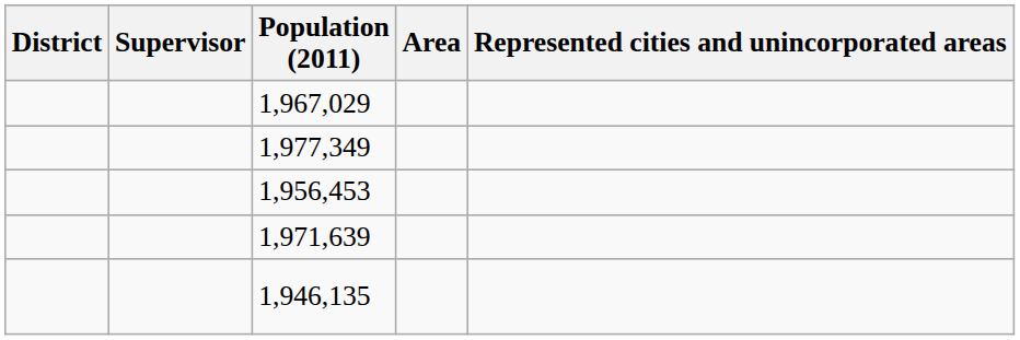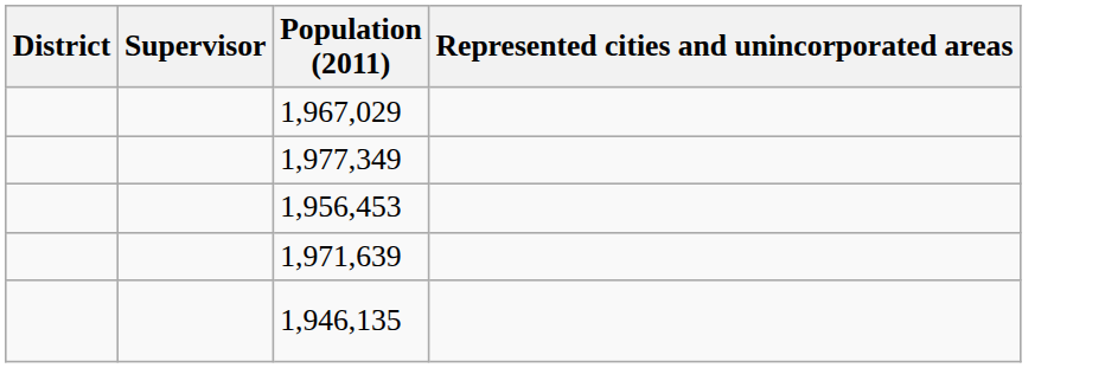- column: Area
